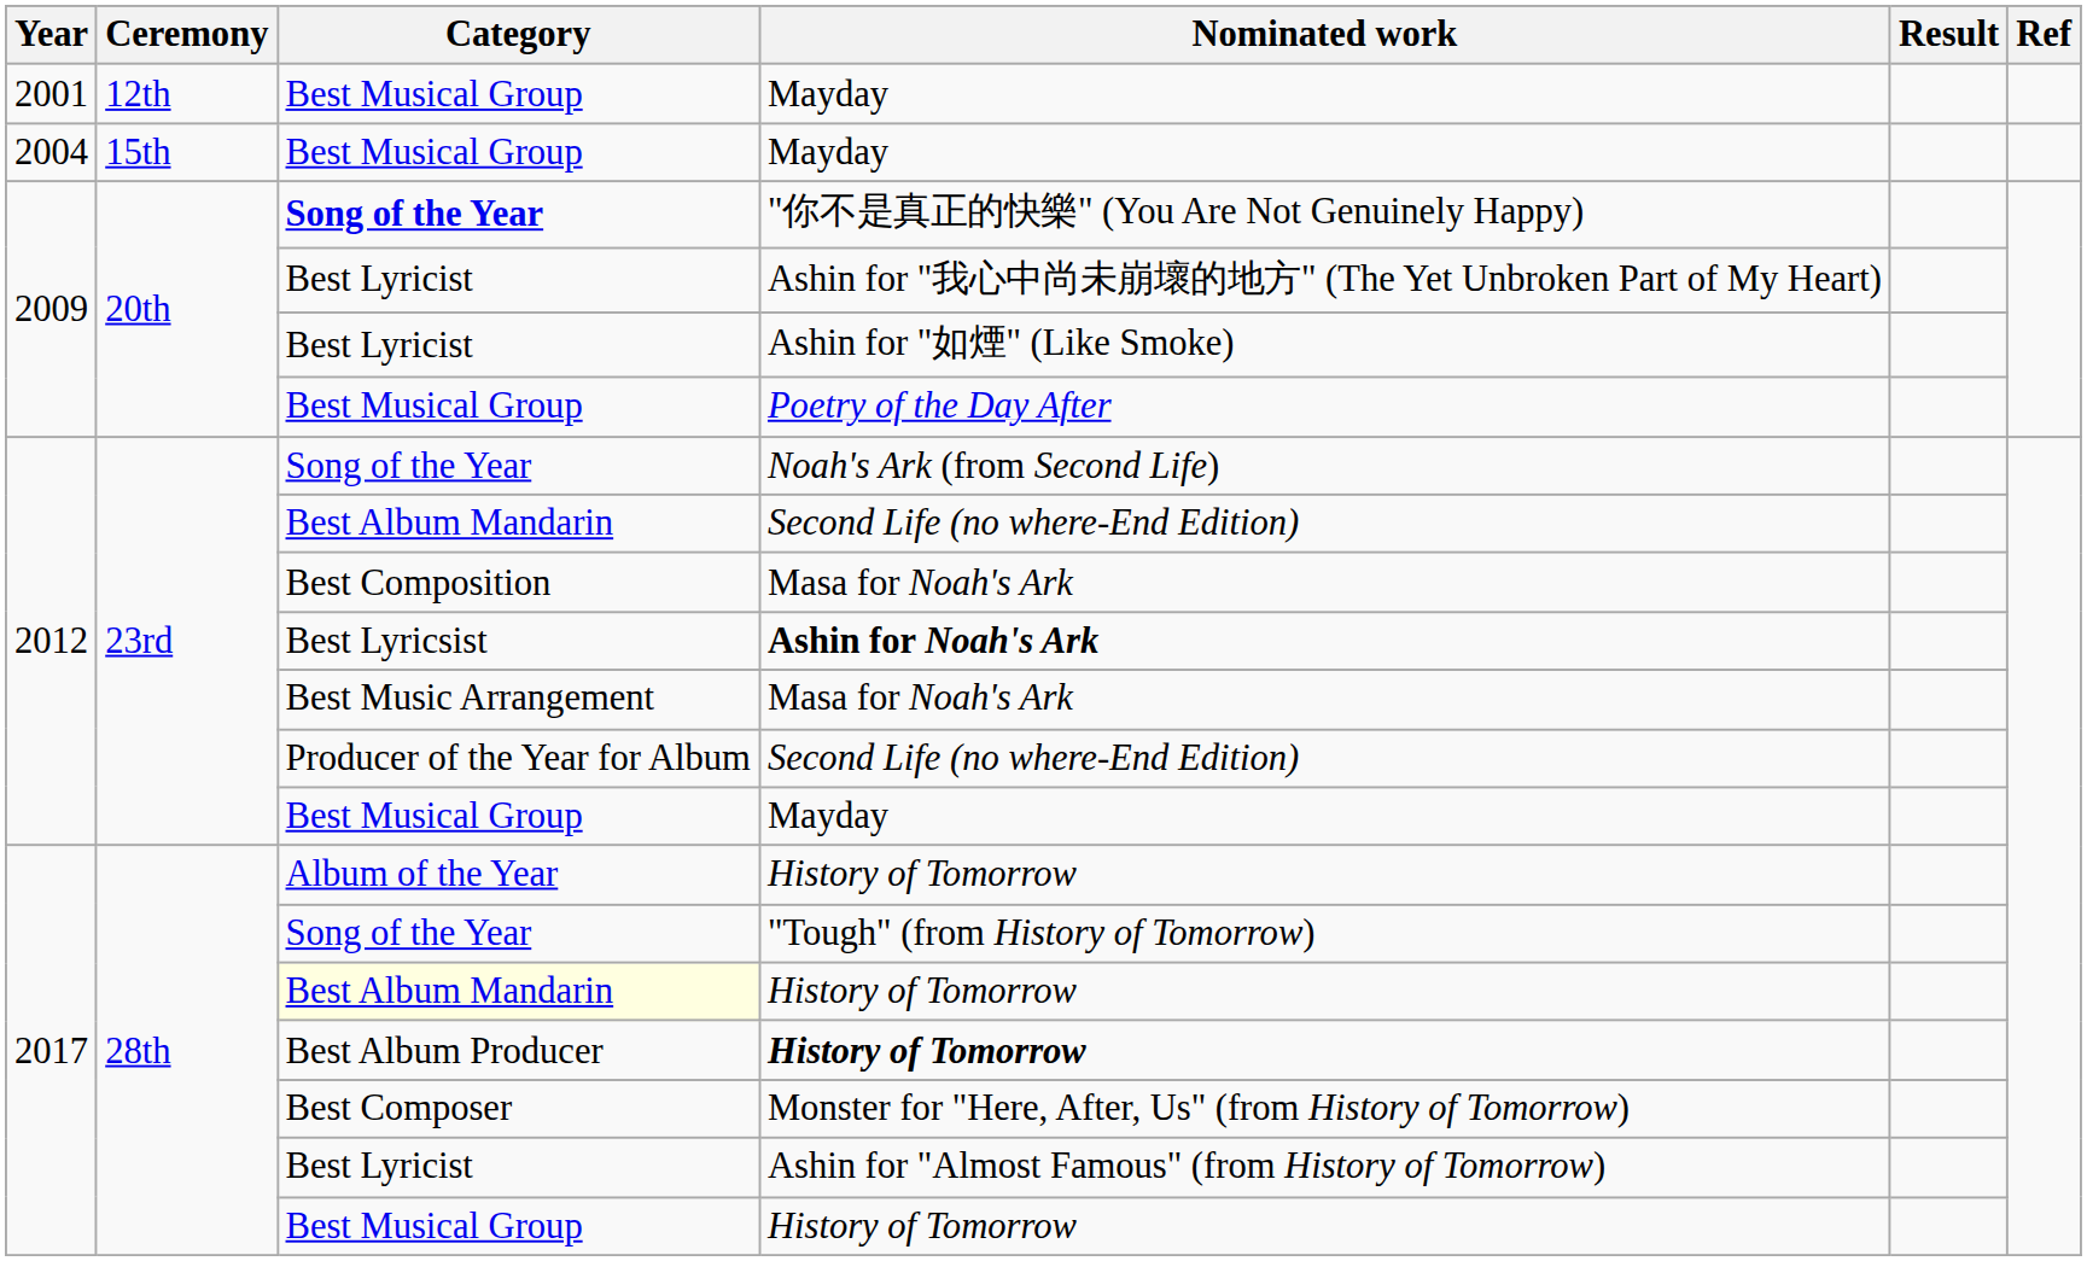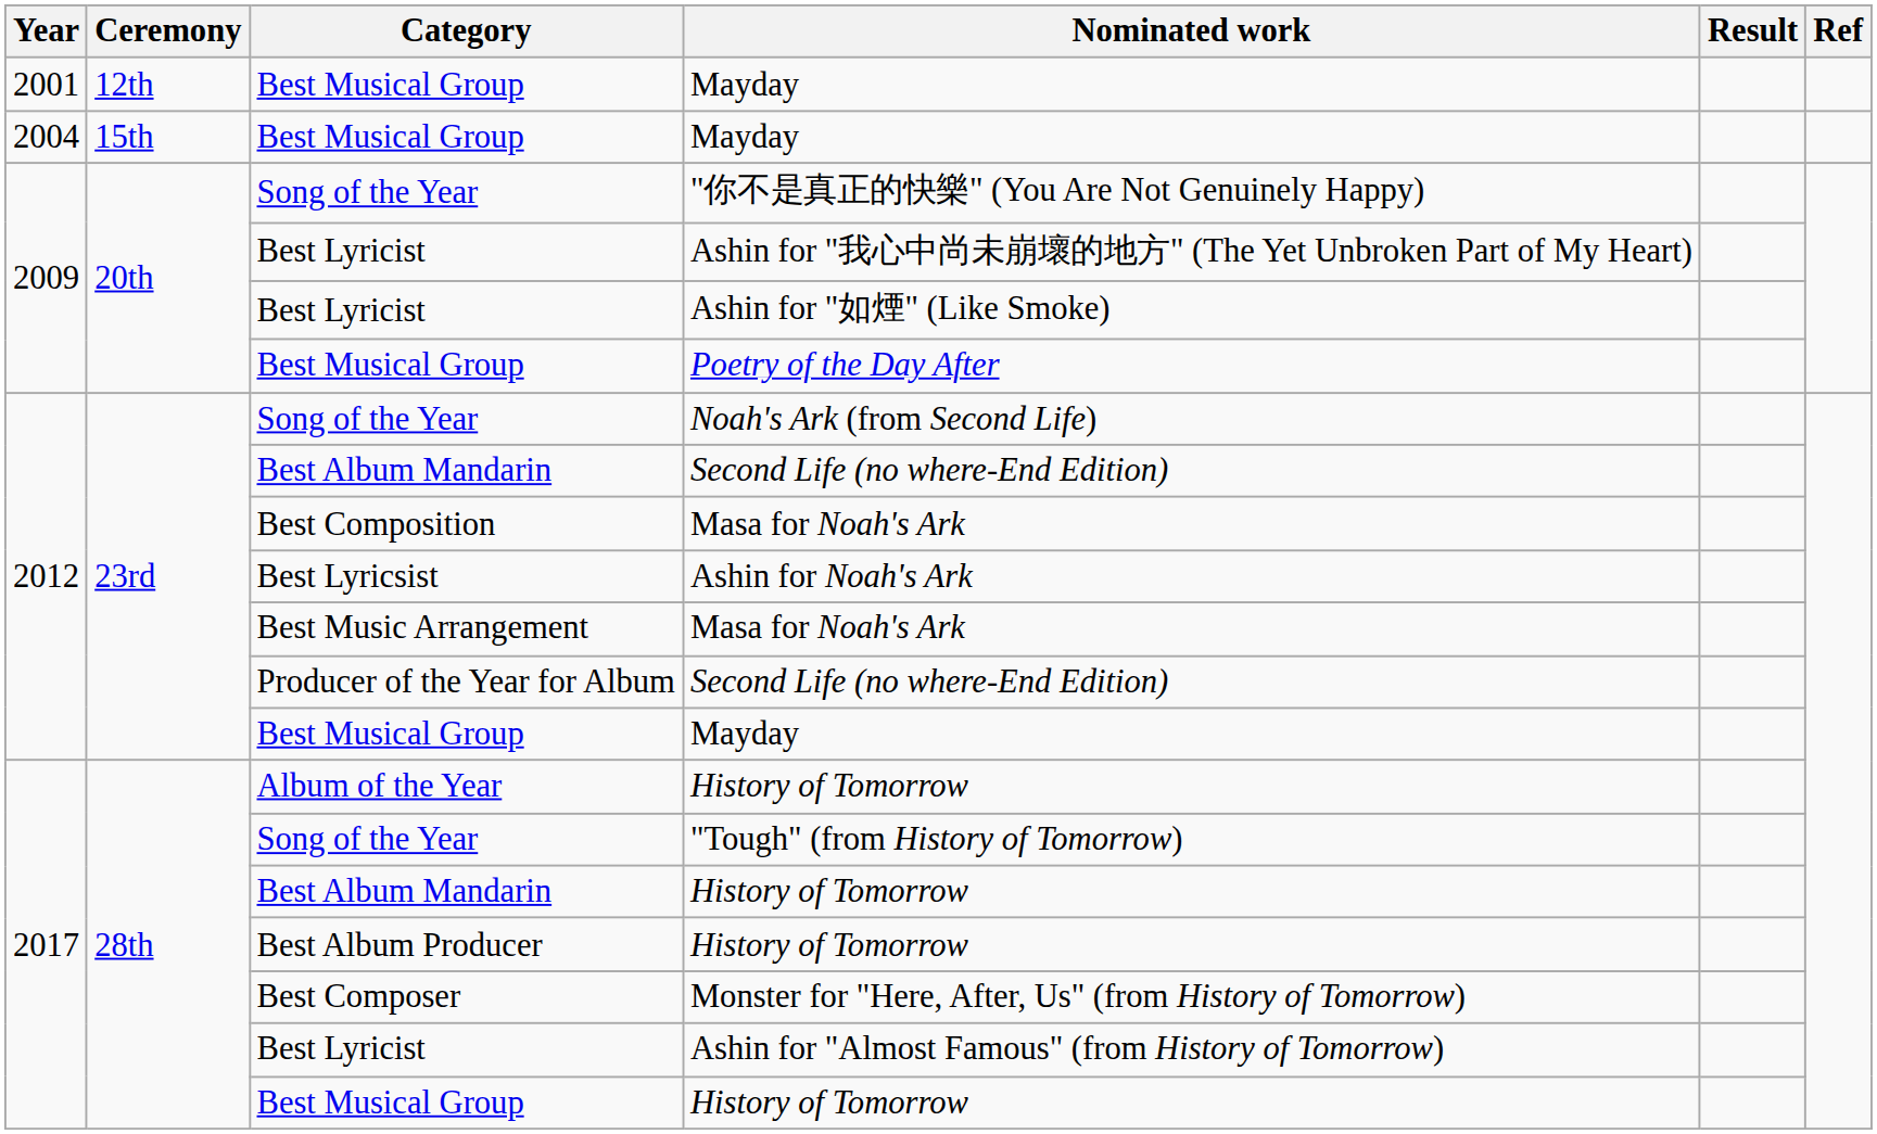"你不是真正的快樂" (You Are Not Genuinely Happy) | Category: bold -> normal
Ashin for Noah's Ark | Nominated work: bold -> normal
Best Album Mandarin / History of Tomorrow | Category: lightyellow background -> no background
Best Album Producer / History of Tomorrow | Nominated work: bold -> normal
